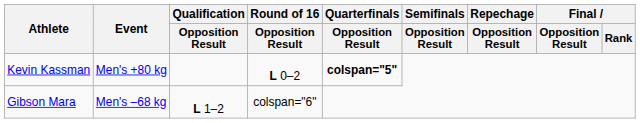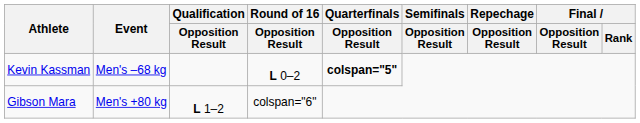Kevin Kassman | Event: Men's +80 kg -> Men's –68 kg
Gibson Mara | Event: Men's –68 kg -> Men's +80 kg
